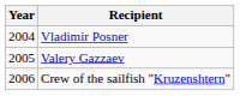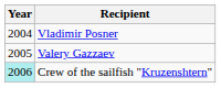Crew of the sailfish "Kruzenshtern" | Year: no background -> paleturquoise background
